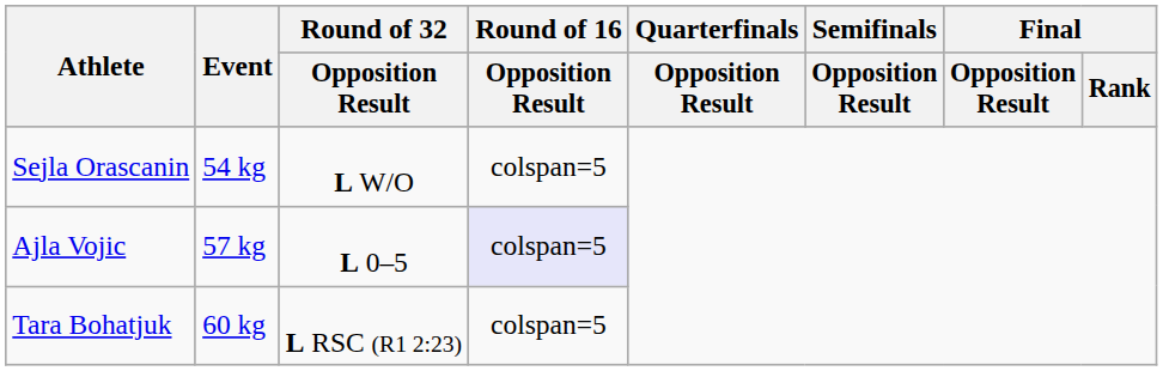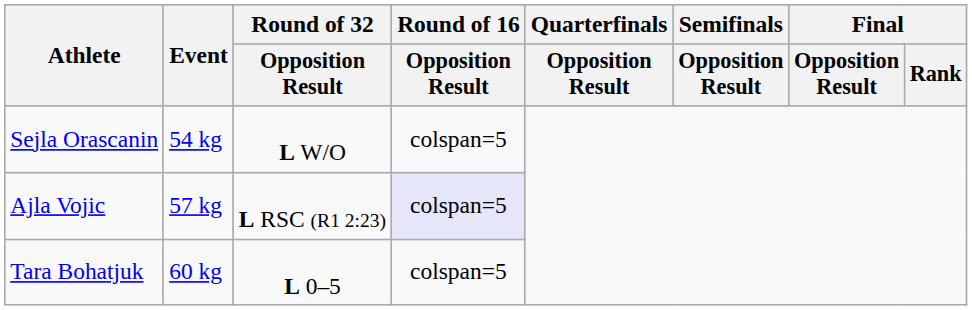Ajla Vojic | Round of 32 / Opposition Result: L 0–5 -> L RSC (R1 2:23)
Tara Bohatjuk | Round of 32 / Opposition Result: L RSC (R1 2:23) -> L 0–5
